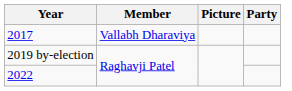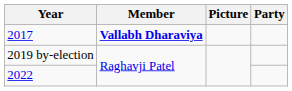2017 | Member: normal -> bold
